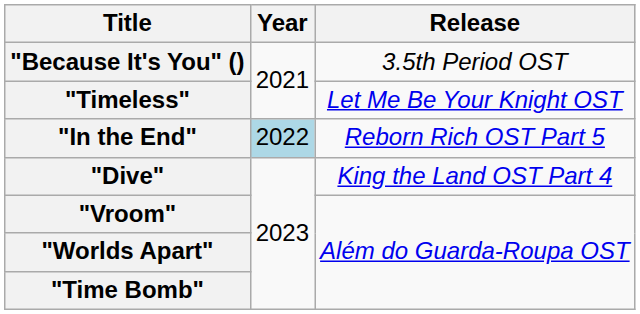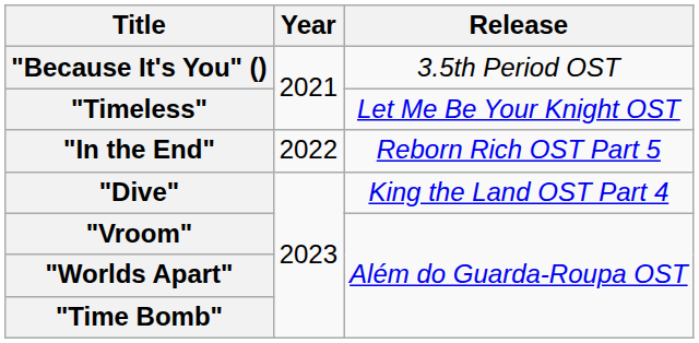"In the End" | Year: lightblue background -> no background
